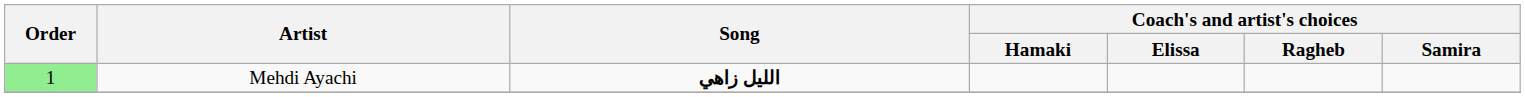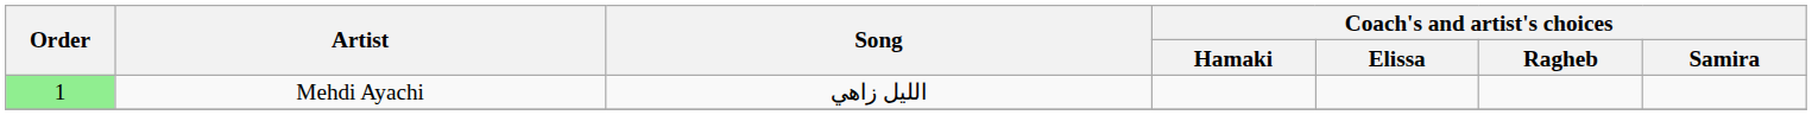Mehdi Ayachi | Song: bold -> normal
